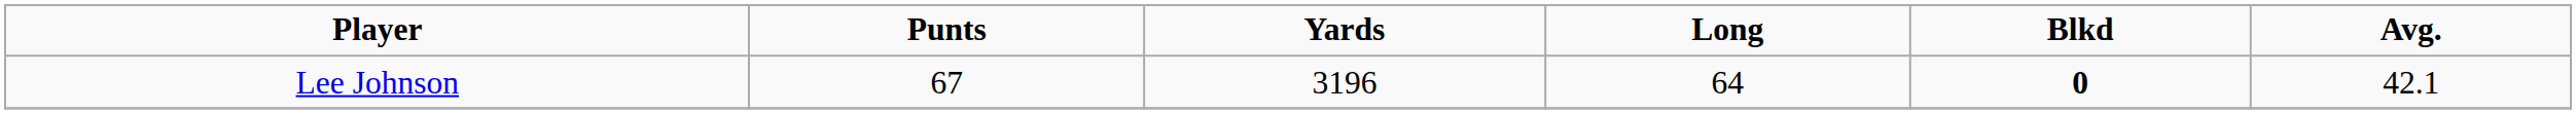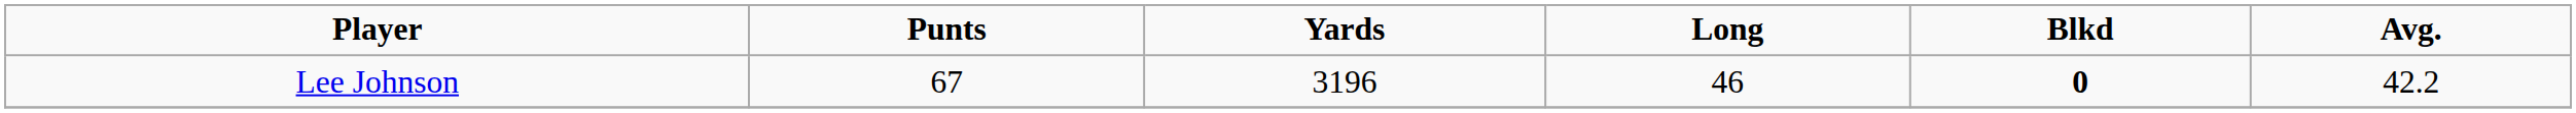Lee Johnson | Long: 64 -> 46
Lee Johnson | Avg.: 42.1 -> 42.2
